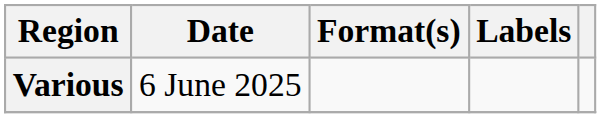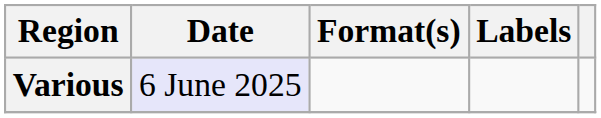Various | Date: no background -> lavender background
